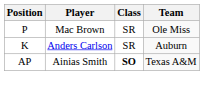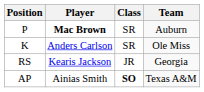P | Player: normal -> bold
P | Team: Ole Miss -> Auburn
K | Team: Auburn -> Ole Miss
+ row: RS | Kearis Jackson | JR | Georgia
